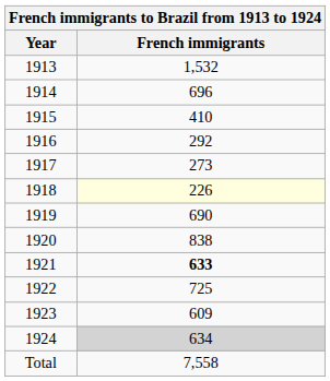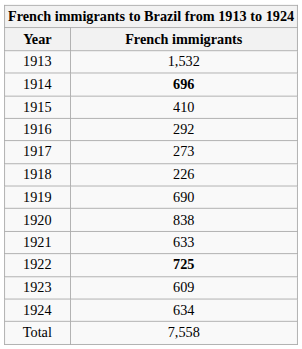1914 | French immigrants: normal -> bold
1918 | French immigrants: lightyellow background -> no background
1921 | French immigrants: bold -> normal
1922 | French immigrants: normal -> bold
1924 | French immigrants: lightgrey background -> no background
